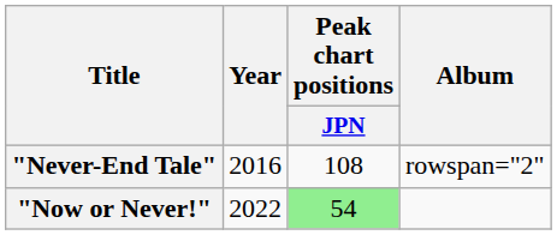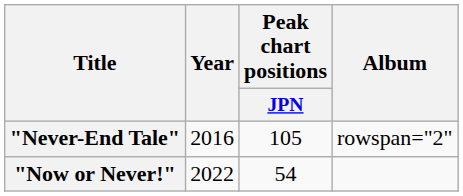"Never-End Tale" | Peak chart positions / JPN: 108 -> 105
"Now or Never!" | Peak chart positions / JPN: lightgreen background -> no background
